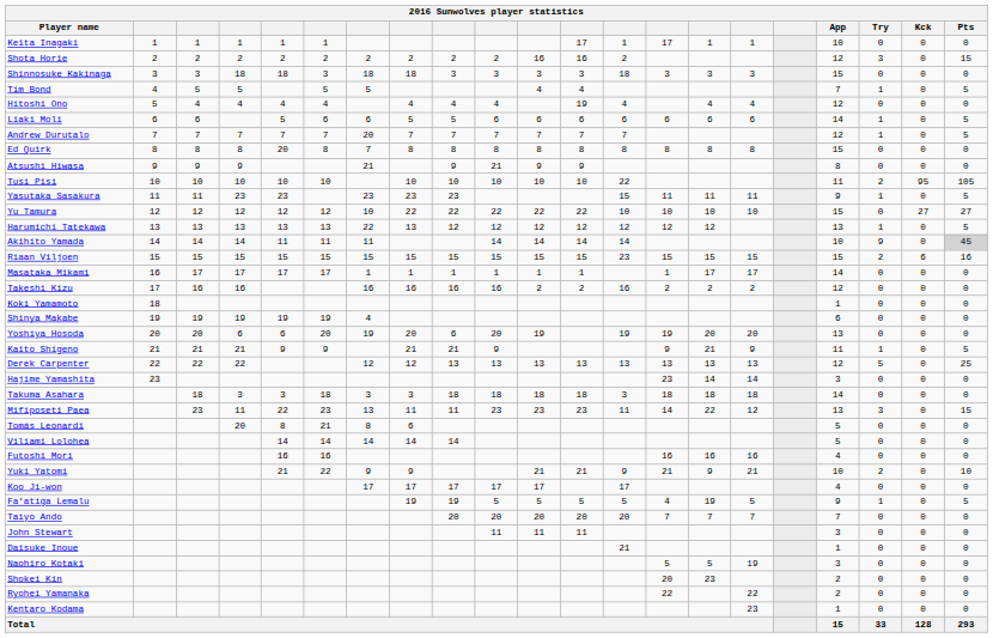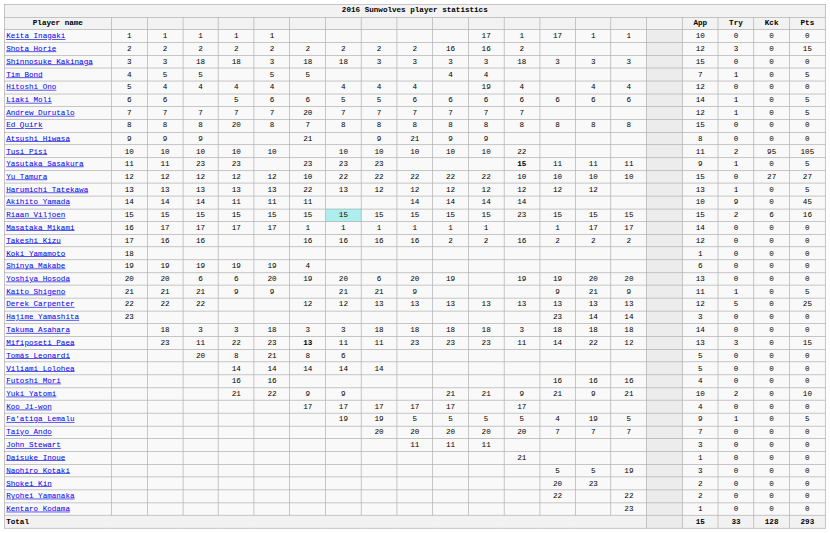Yasutaka Sasakura | column 13: normal -> bold
Akihito Yamada | Pts: lightgrey background -> no background
Riaan Viljoen | column 8: no background -> paleturquoise background
Mifiposeti Paea | column 7: normal -> bold
